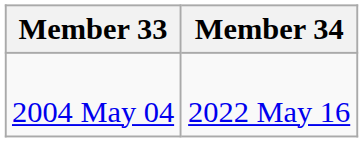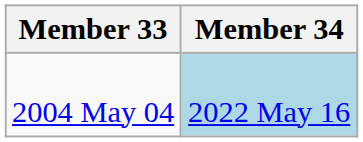2004 May 04 | Member 34: no background -> lightblue background
